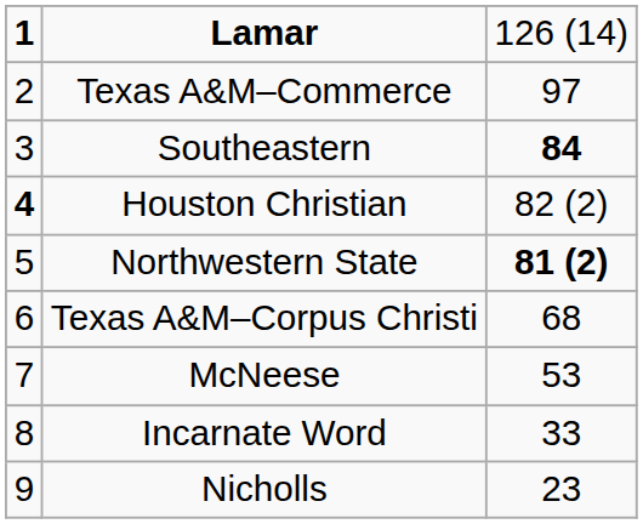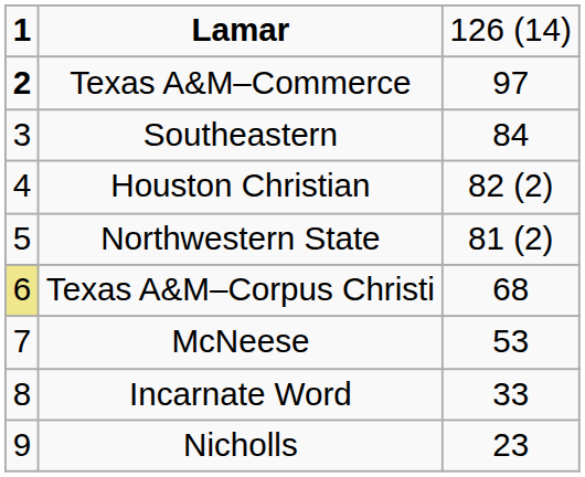Texas A&M–Commerce | column 1: normal -> bold
Southeastern | column 3: bold -> normal
Houston Christian | column 1: bold -> normal
Northwestern State | column 3: bold -> normal
Texas A&M–Corpus Christi | column 1: no background -> khaki background
